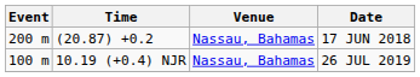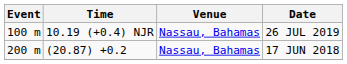rows swapped: 10.19 (+0.4) NJR <-> (20.87) +0.2
